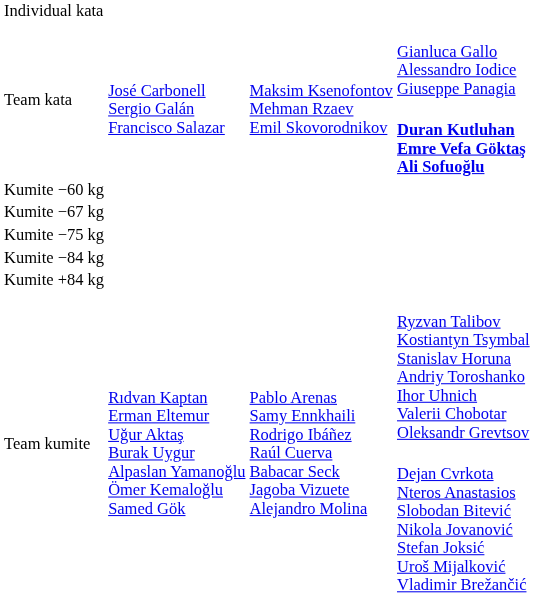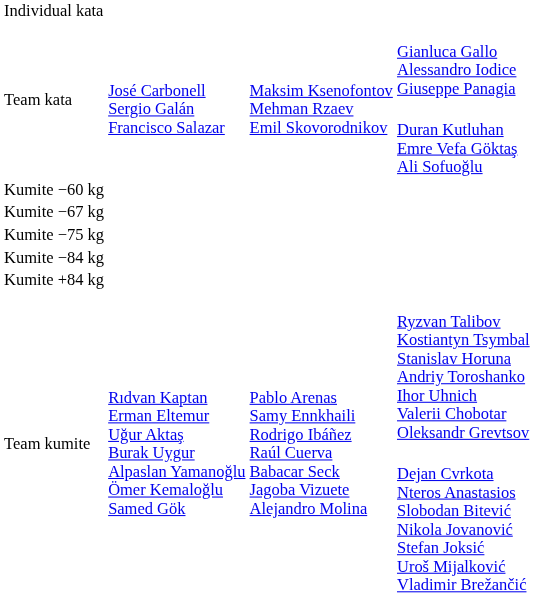Team kata / Duran Kutluhan Emre Vefa Göktaş Ali Sofuoğlu | column 4: bold -> normal
